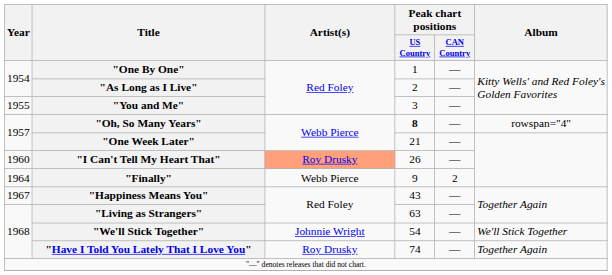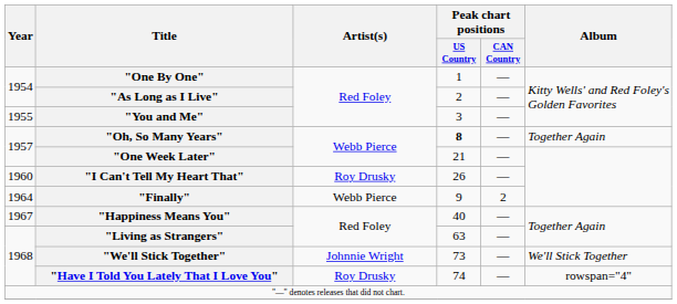"Oh, So Many Years" | Album: rowspan="4" -> Together Again
"I Can't Tell My Heart That" | Artist(s): lightsalmon background -> no background
"Happiness Means You" | Peak chart positions / US Country: 43 -> 40
"We'll Stick Together" | Peak chart positions / US Country: 54 -> 73
"Have I Told You Lately That I Love You" | Album: Together Again -> rowspan="4"
